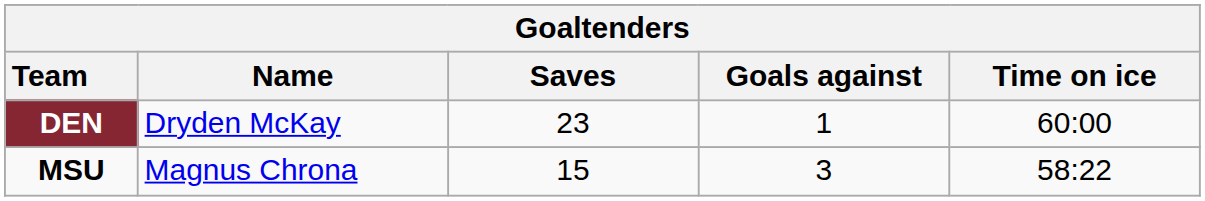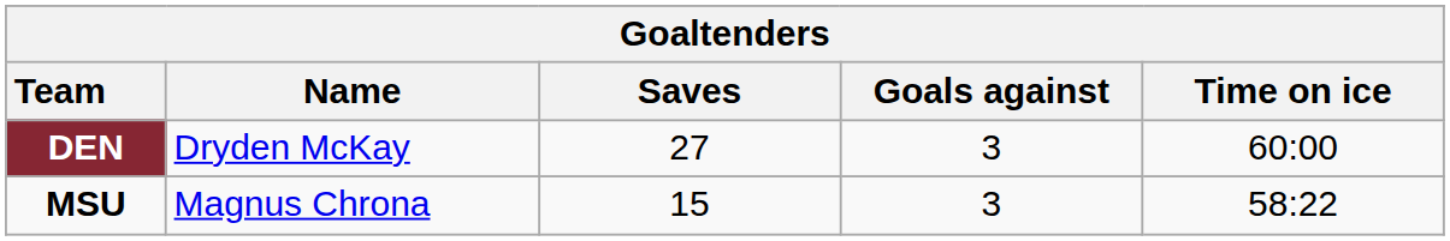DEN | Saves: 23 -> 27
DEN | Goals against: 1 -> 3
